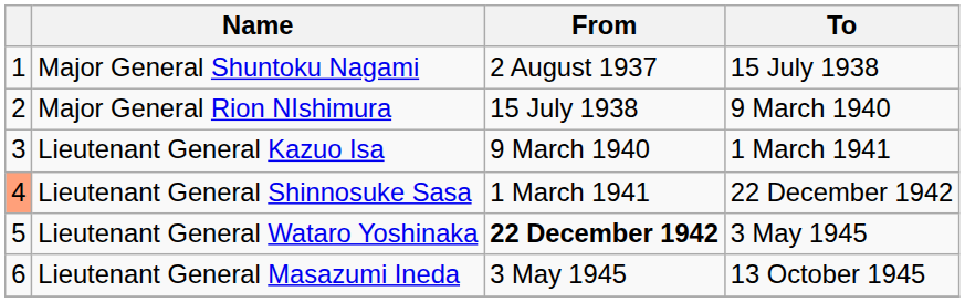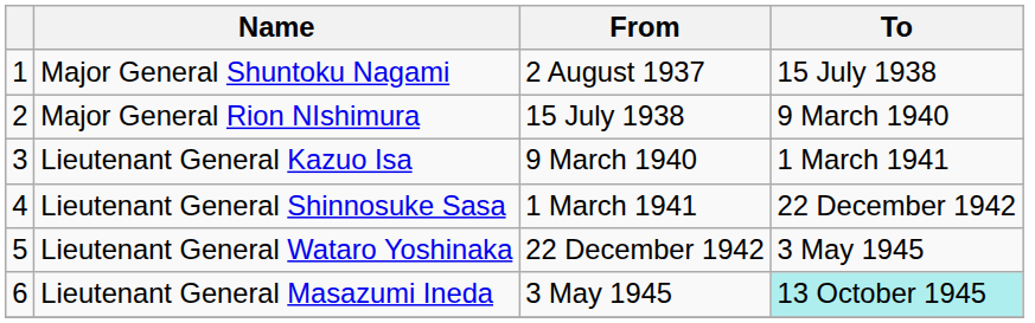Lieutenant General Shinnosuke Sasa | column 1: lightsalmon background -> no background
Lieutenant General Wataro Yoshinaka | From: bold -> normal
Lieutenant General Masazumi Ineda | To: no background -> paleturquoise background
